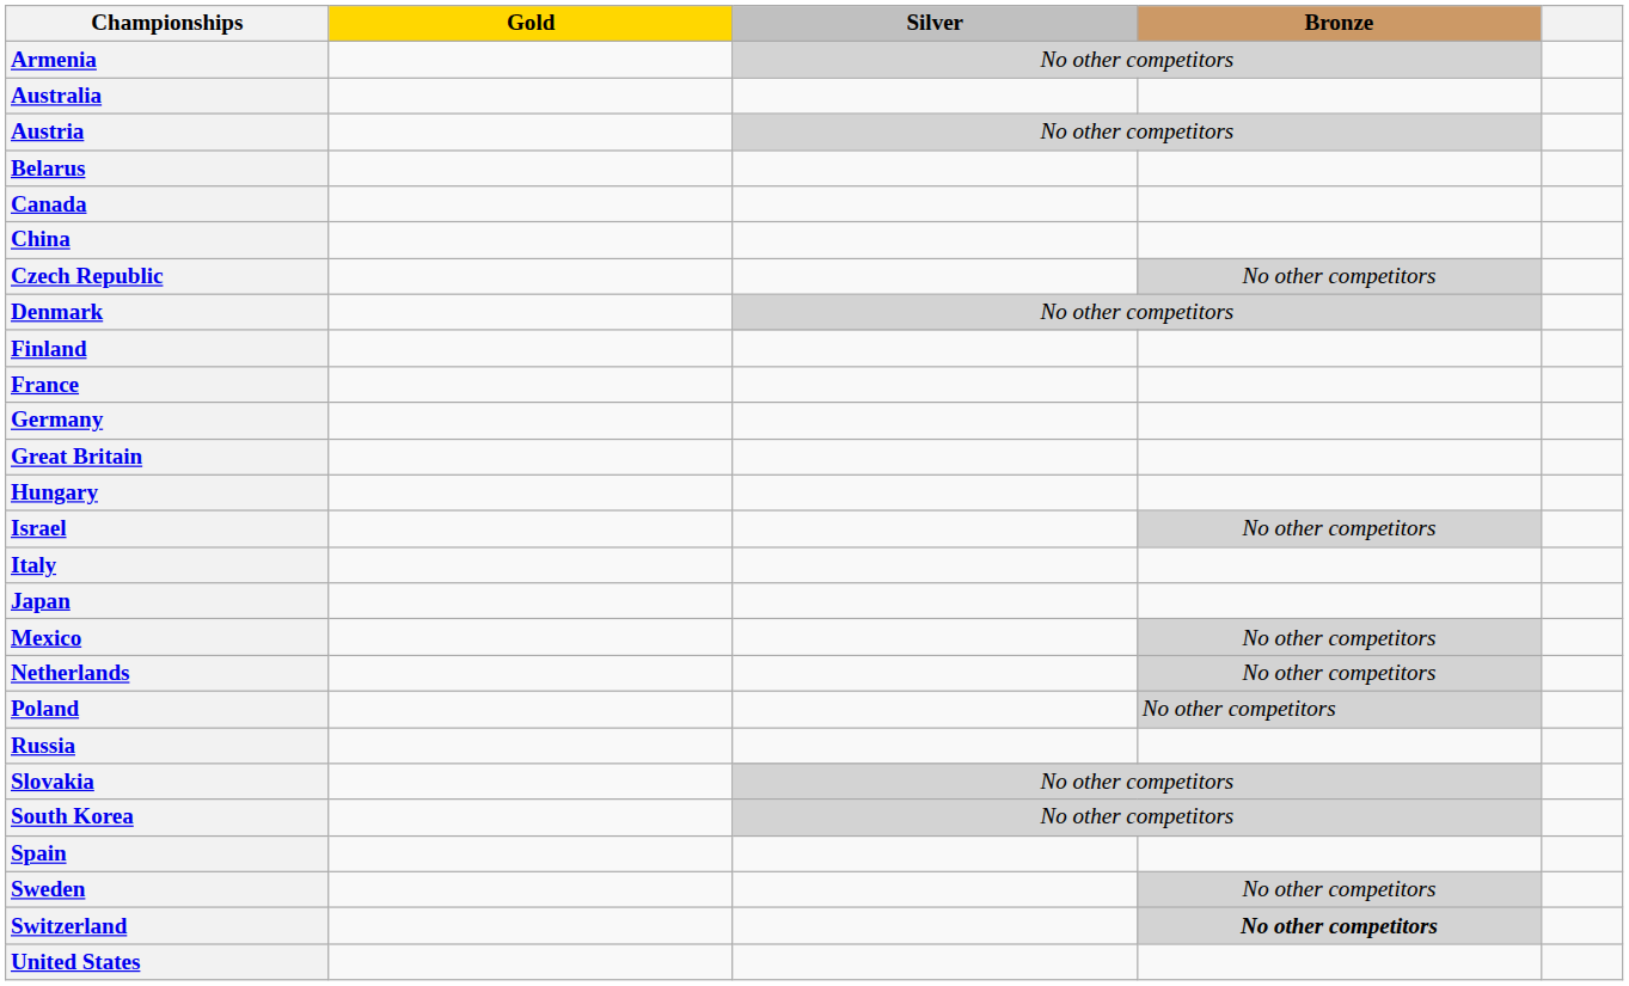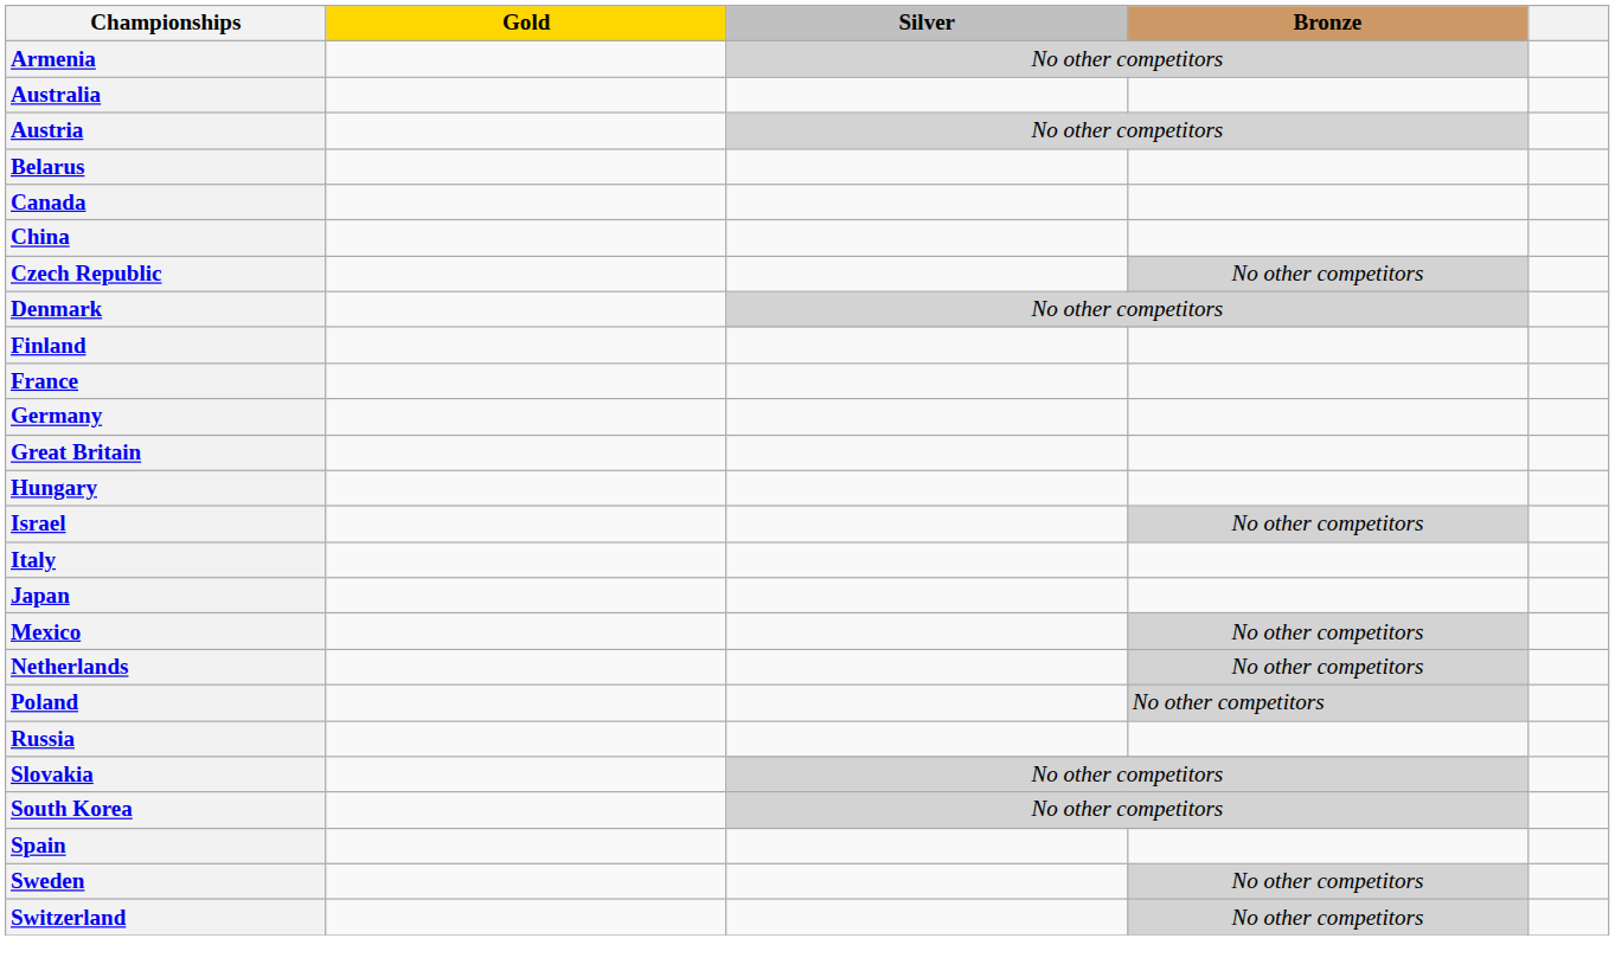Switzerland | Bronze: bold -> normal
- row: United States
